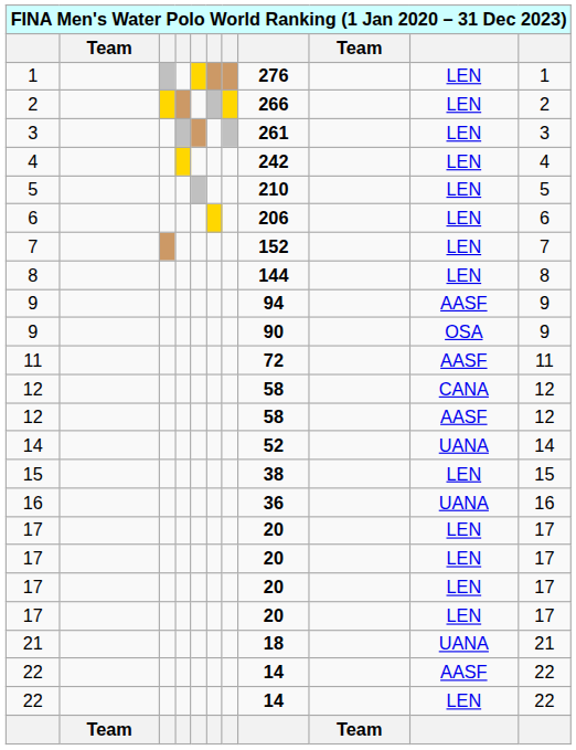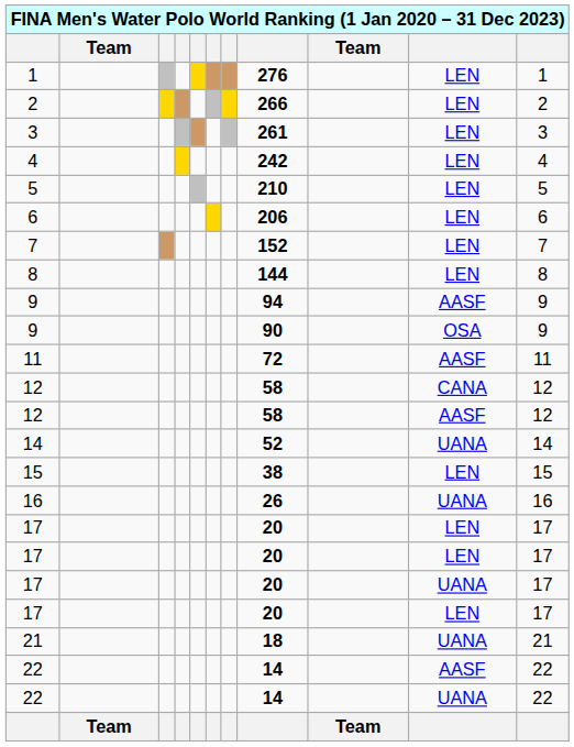row 18 | column 8: 36 -> 26
row 21 | column 10: LEN -> UANA
row 25 | column 10: LEN -> UANA
